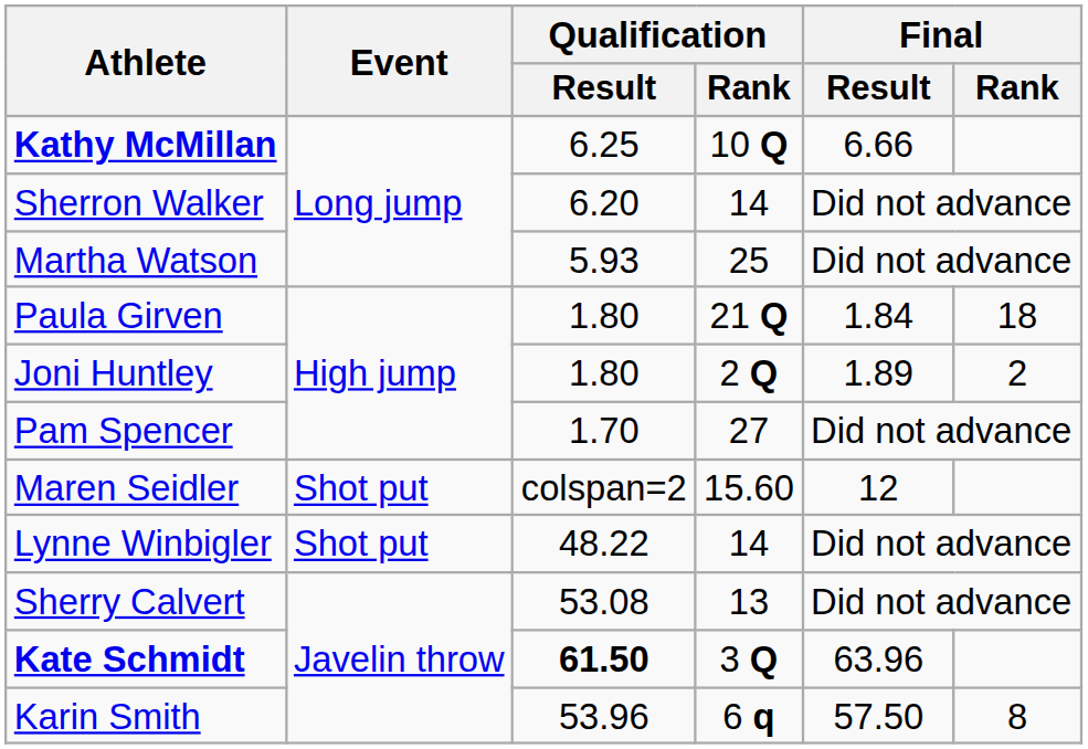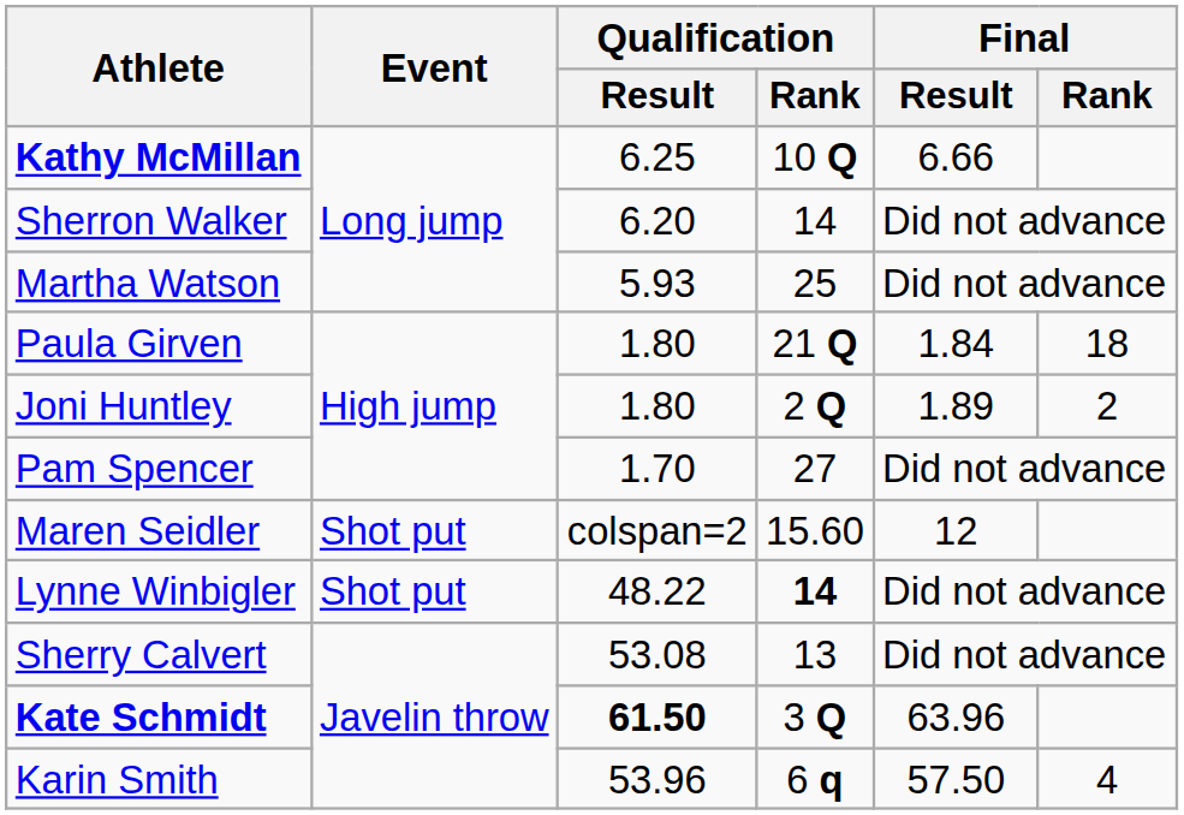Lynne Winbigler | Qualification / Rank: normal -> bold
Karin Smith | Final / Rank: 8 -> 4
